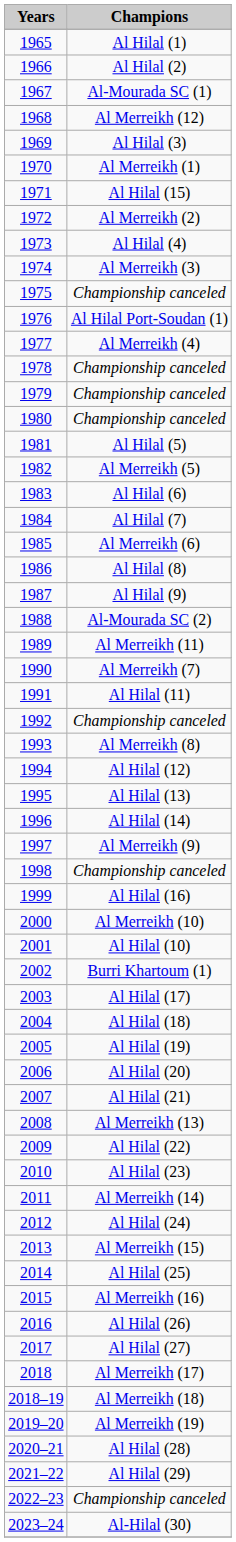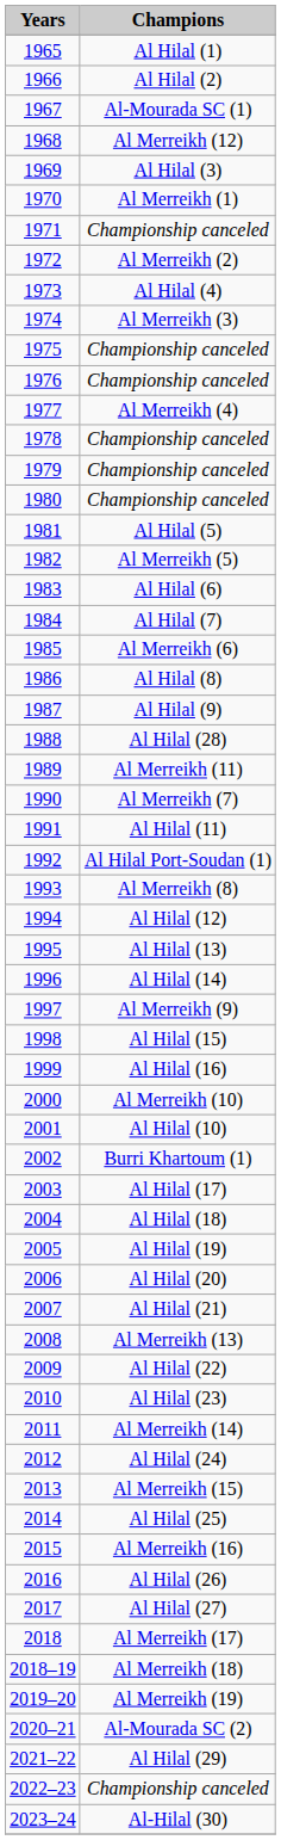row 8 | Champions: Al Hilal (15) -> Championship canceled
row 13 | Champions: Al Hilal Port-Soudan (1) -> Championship canceled
row 25 | Champions: Al-Mourada SC (2) -> Al Hilal (28)
row 29 | Champions: Championship canceled -> Al Hilal Port-Soudan (1)
row 35 | Champions: Championship canceled -> Al Hilal (15)
row 58 | Champions: Al Hilal (28) -> Al-Mourada SC (2)
